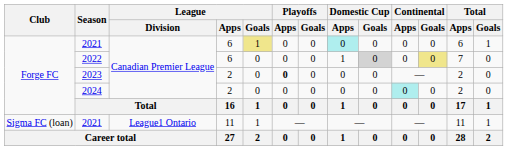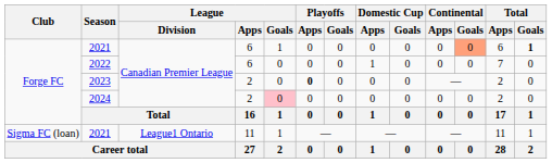2021 / 6 | League / Goals: khaki background -> no background
2021 / 6 | Domestic Cup / Apps: paleturquoise background -> no background
2021 / 6 | Continental / Goals: no background -> lightsalmon background
2021 / 6 | Total / Goals: normal -> bold
2022 | Domestic Cup / Goals: lightgrey background -> no background
2022 | Continental / Goals: khaki background -> no background
2024 | League / Goals: no background -> pink background
2024 | Continental / Apps: paleturquoise background -> no background
